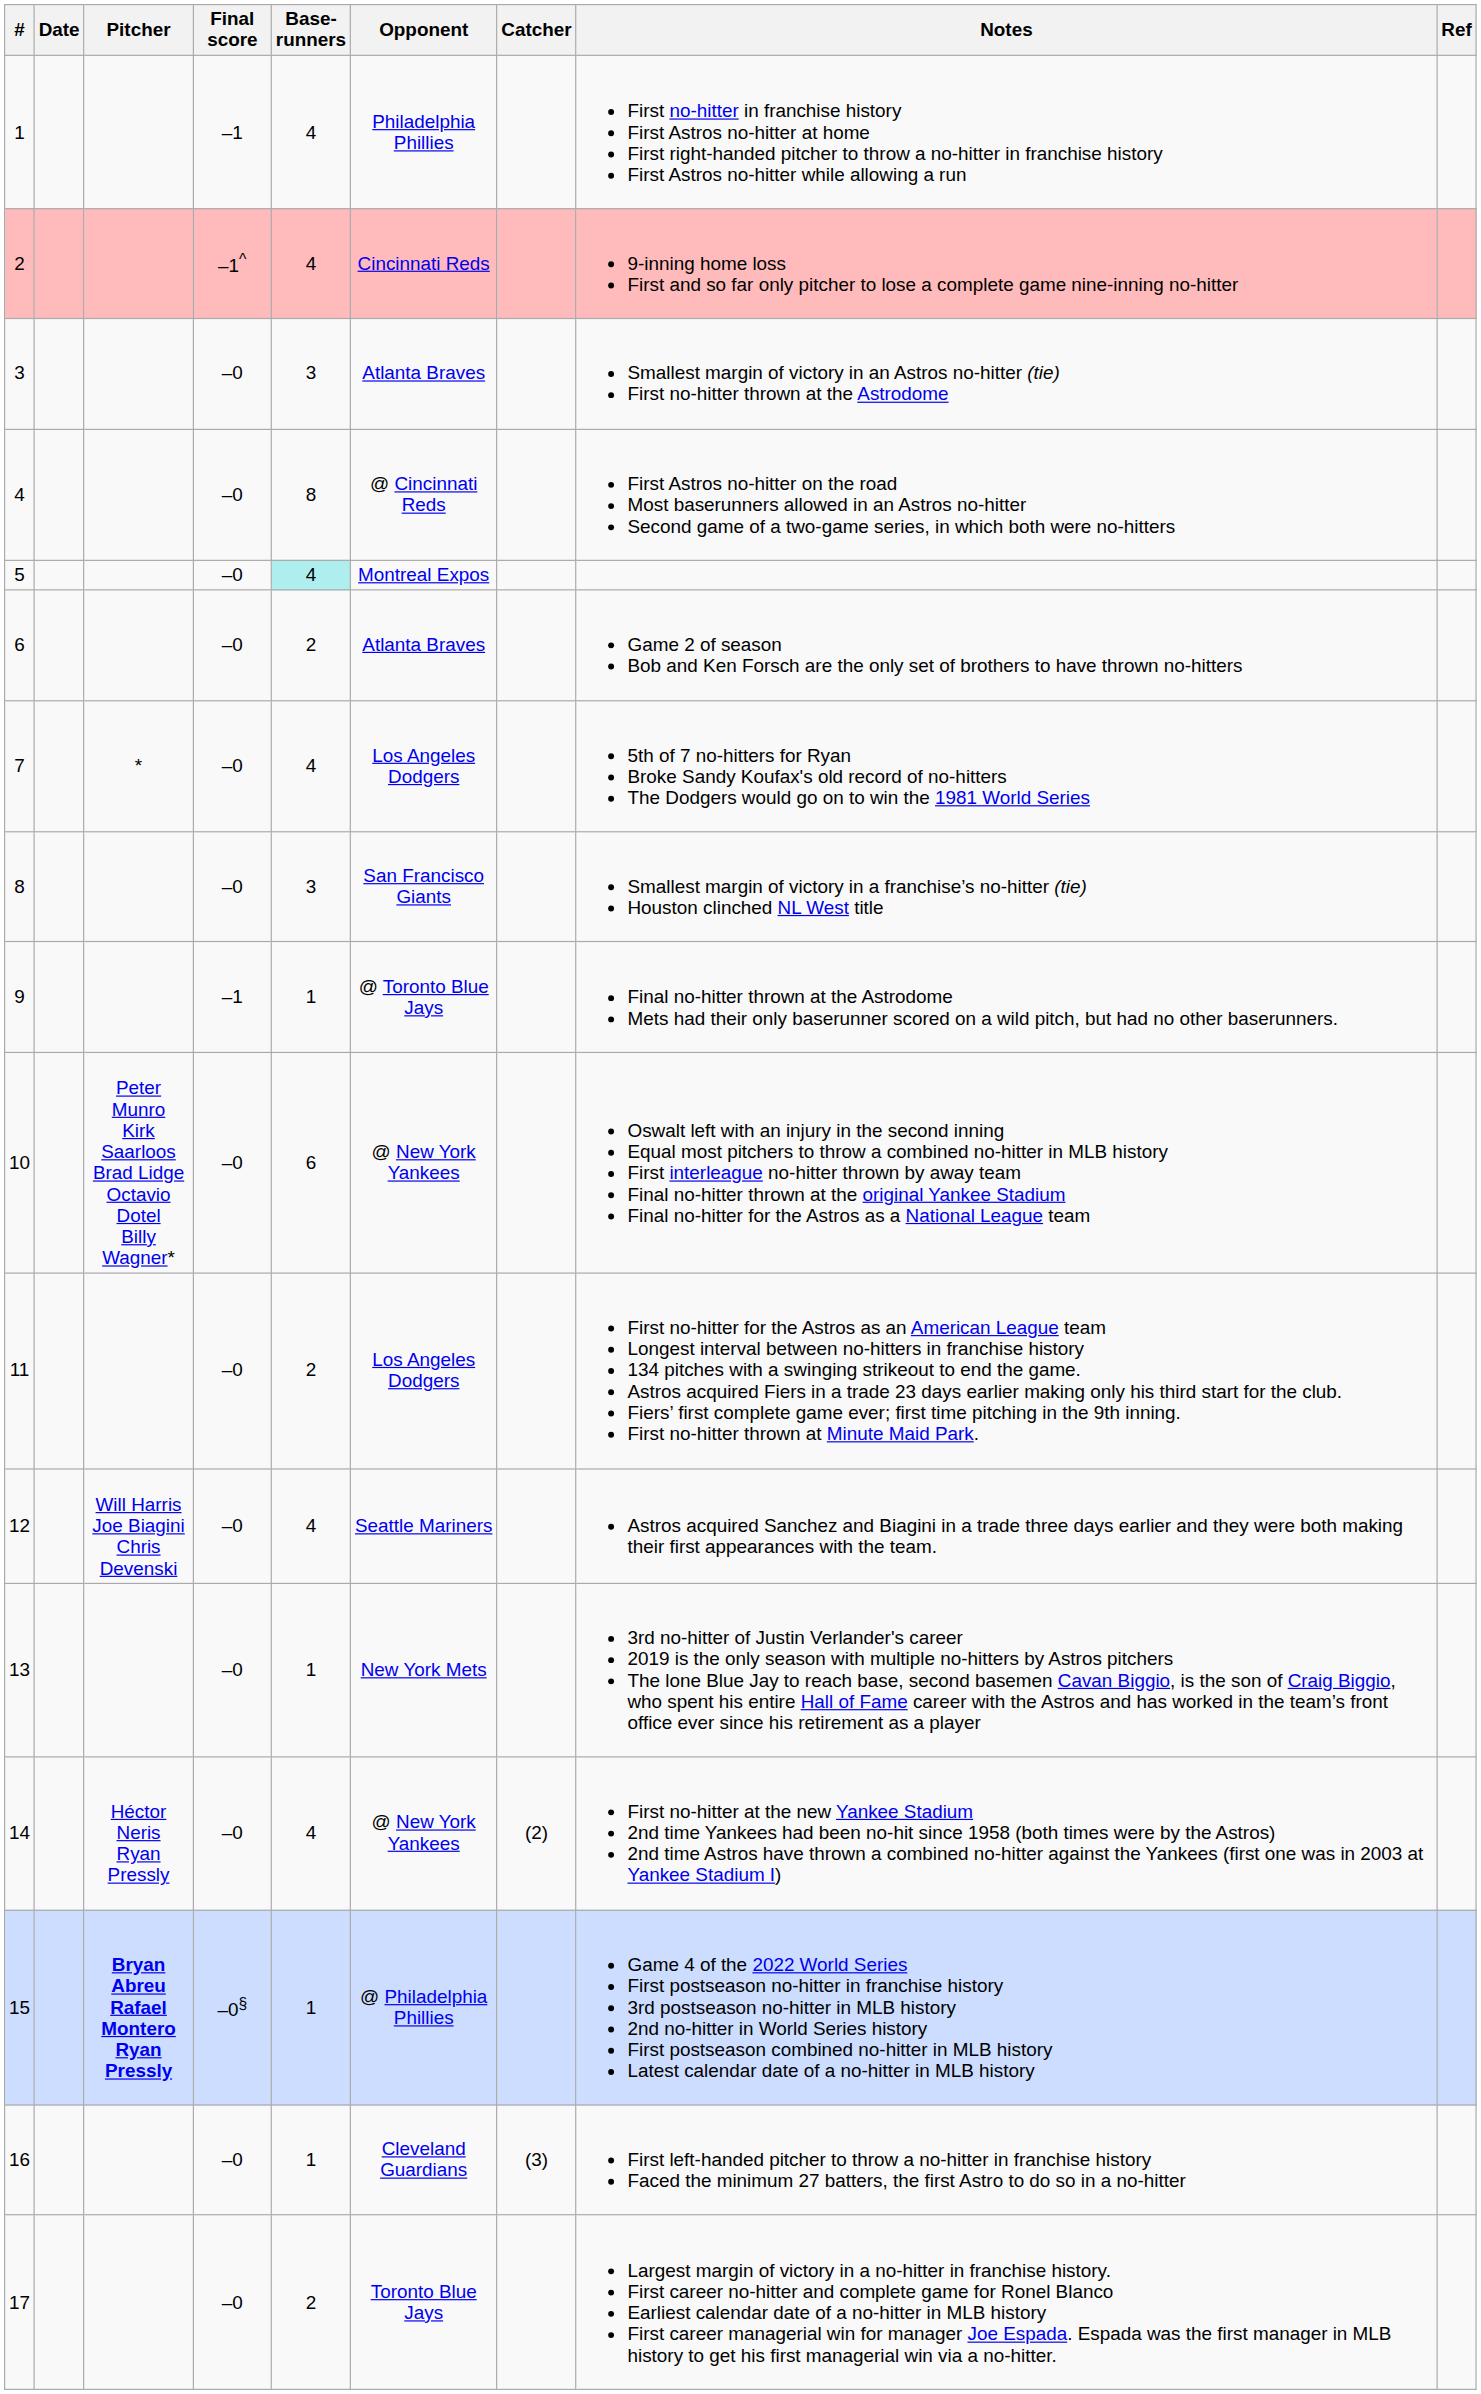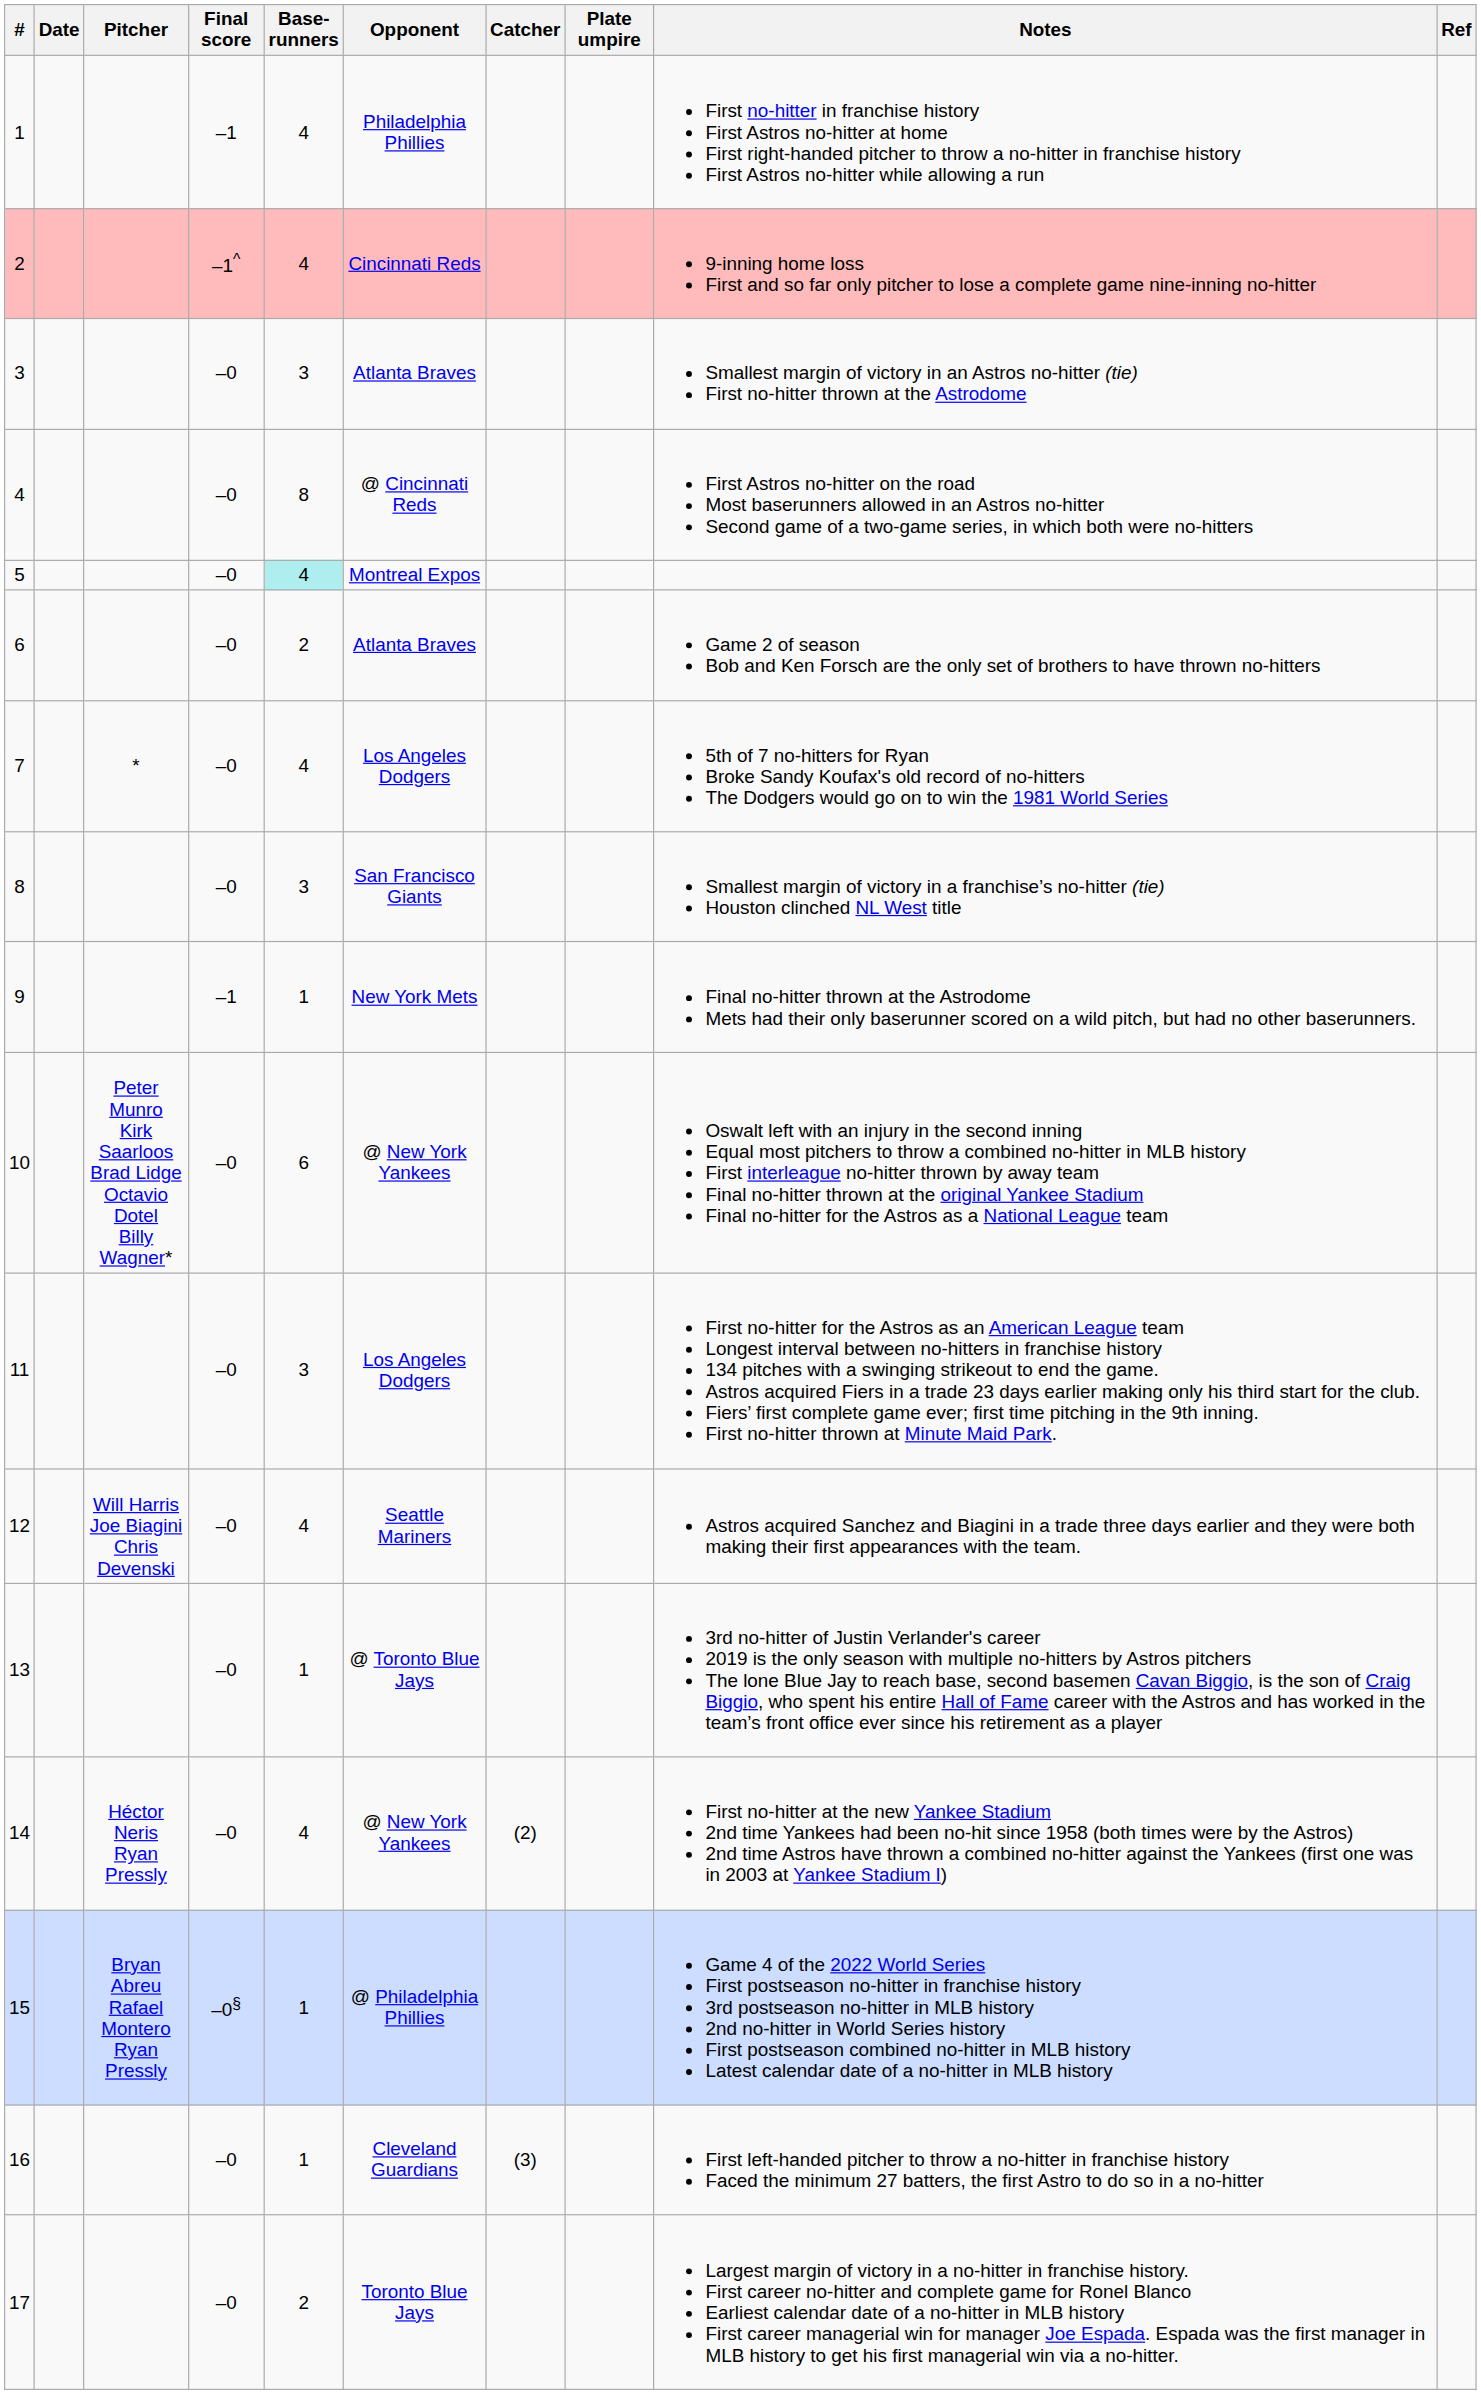+ column: Plate umpire
9 | Opponent: @ Toronto Blue Jays -> New York Mets
11 | Base- runners: 2 -> 3
13 | Opponent: New York Mets -> @ Toronto Blue Jays
15 | Pitcher: bold -> normal
